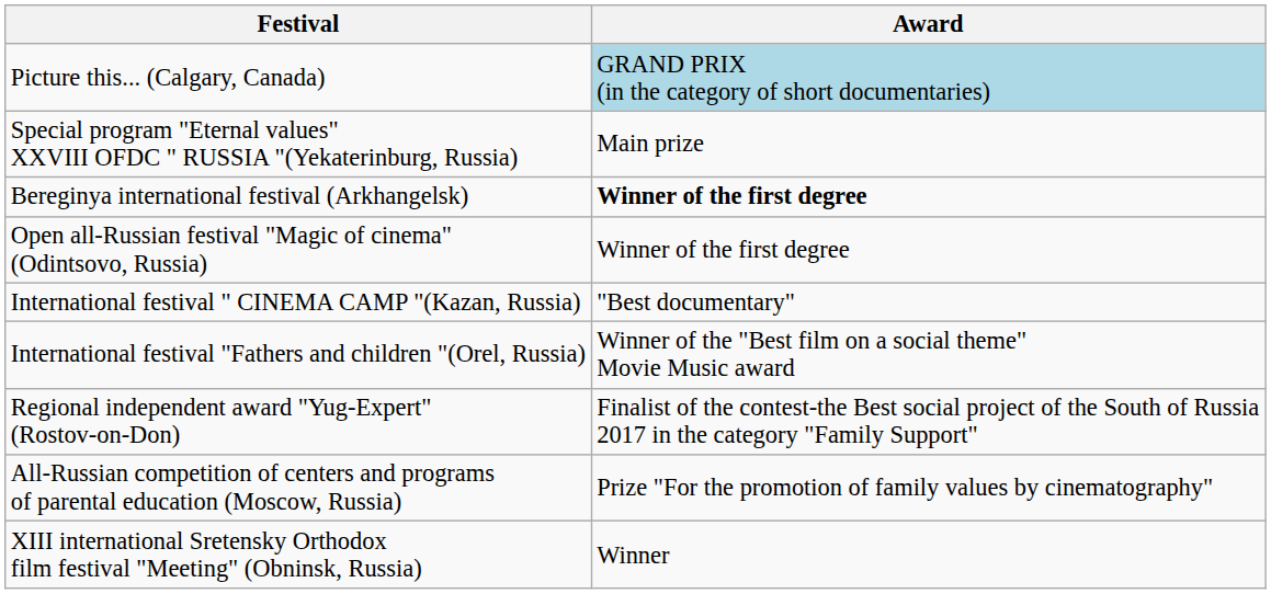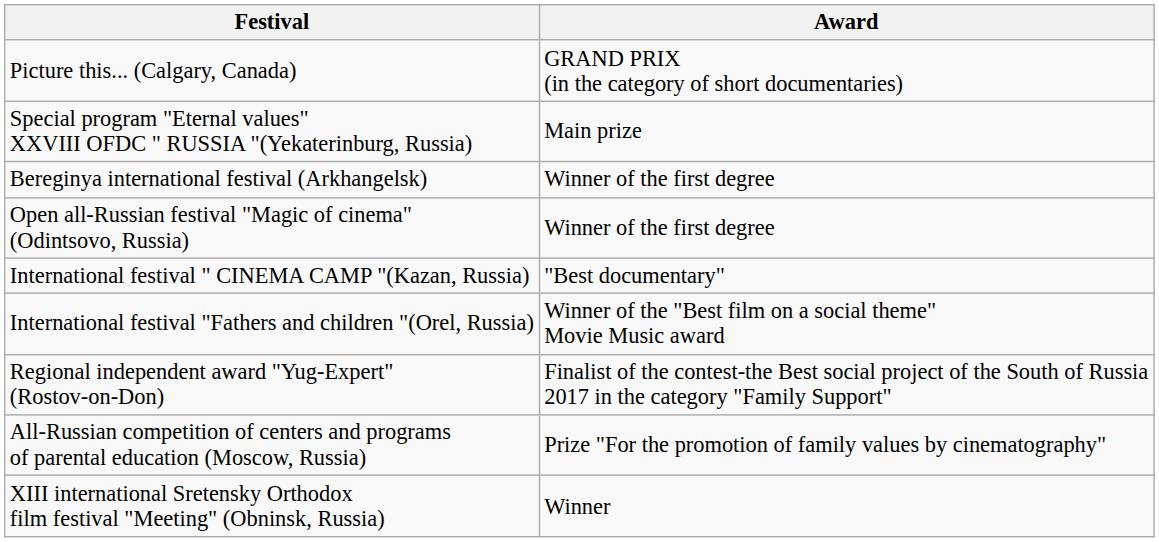Picture this... (Calgary, Canada) | Award: lightblue background -> no background
Bereginya international festival (Arkhangelsk) | Award: bold -> normal
